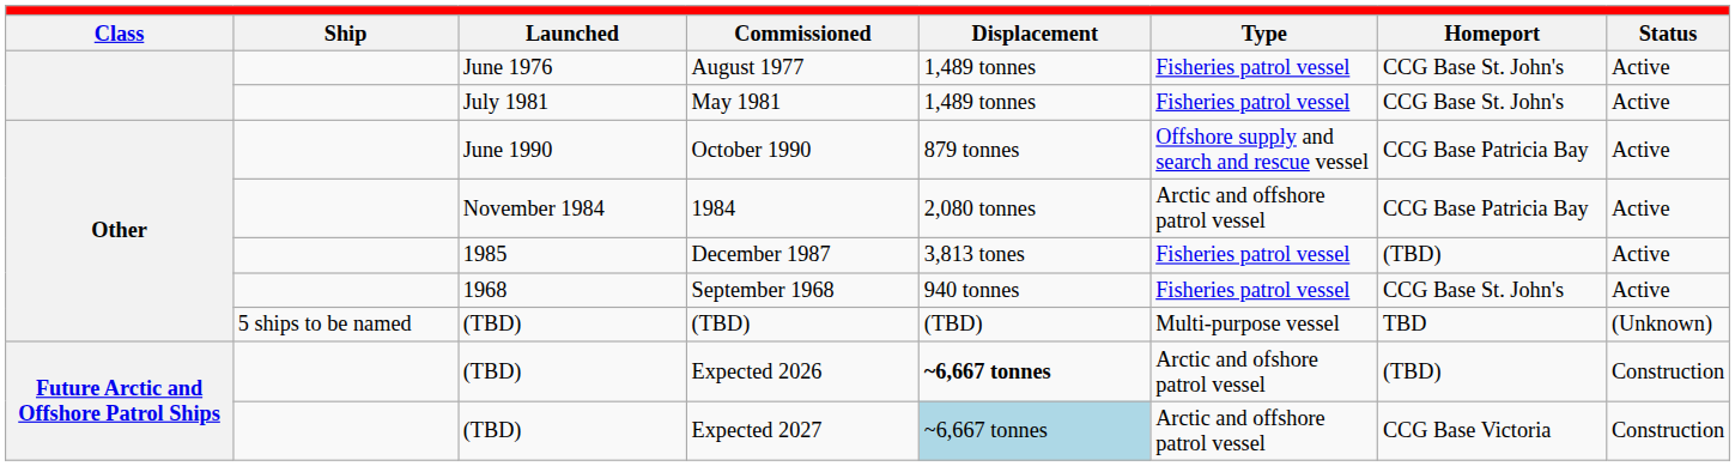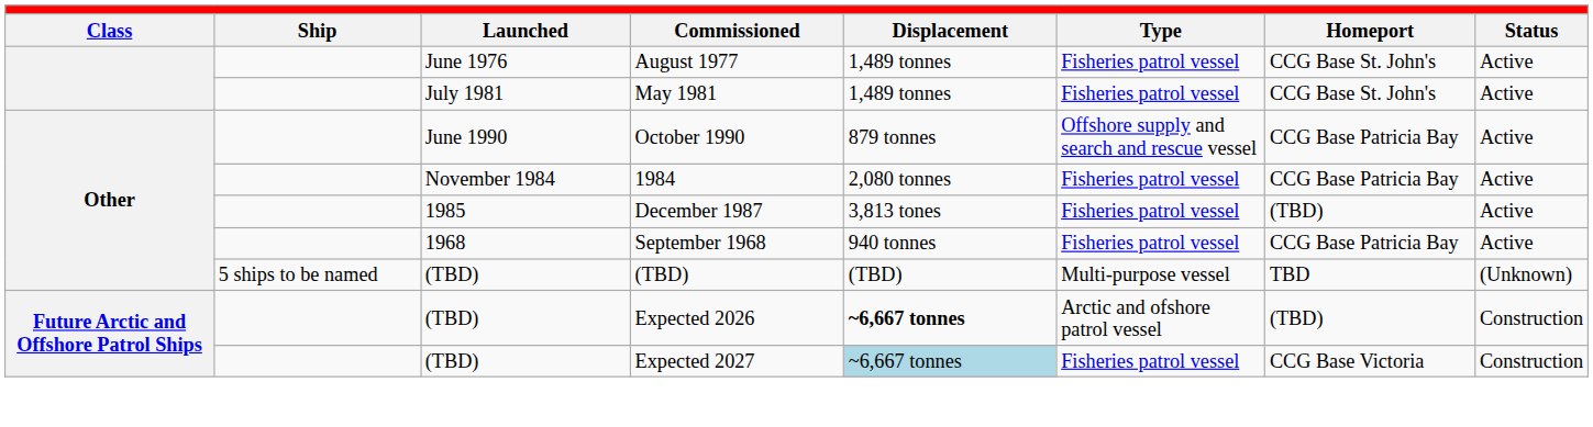1984 | Type: Arctic and offshore patrol vessel -> Fisheries patrol vessel
September 1968 | Homeport: CCG Base St. John's -> CCG Base Patricia Bay
Expected 2027 | Type: Arctic and offshore patrol vessel -> Fisheries patrol vessel
